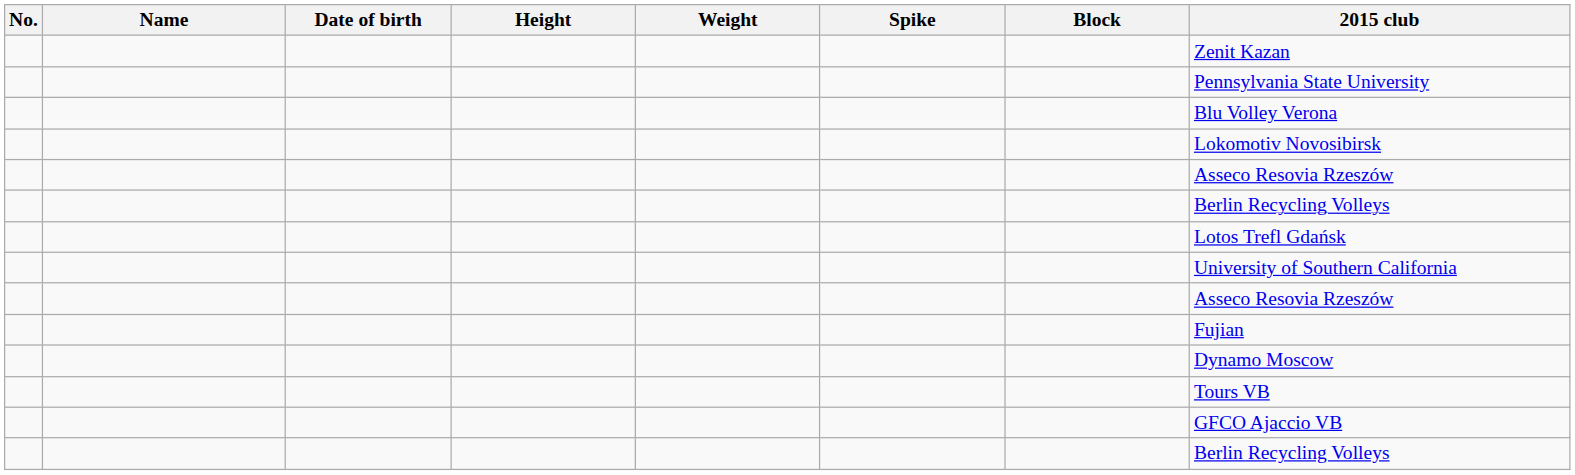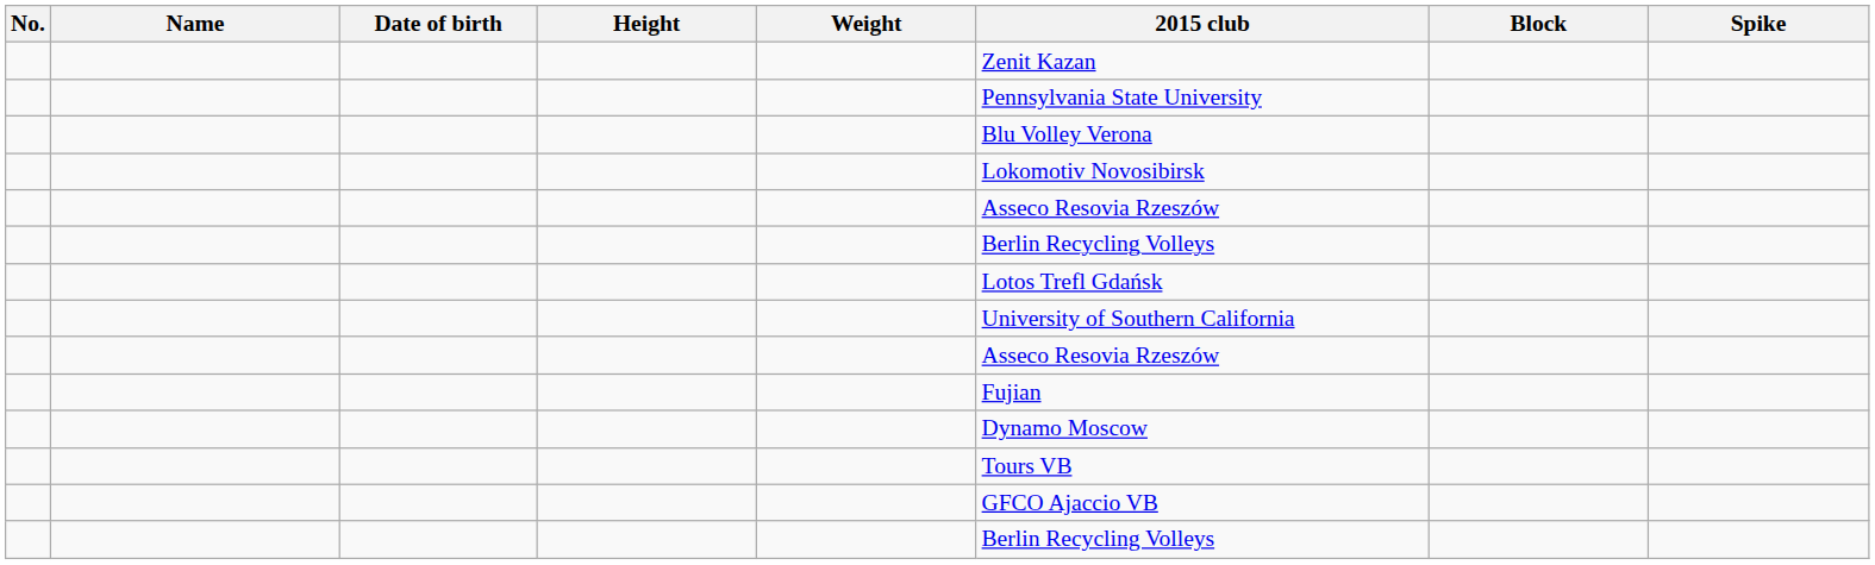columns swapped: Spike <-> 2015 club
